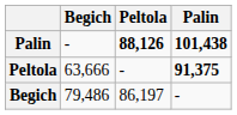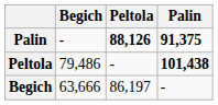row 2 | Palin: 101,438 -> 91,375
row 3 | Begich: 63,666 -> 79,486
row 3 | Palin: 91,375 -> 101,438
row 4 | Begich: 79,486 -> 63,666
